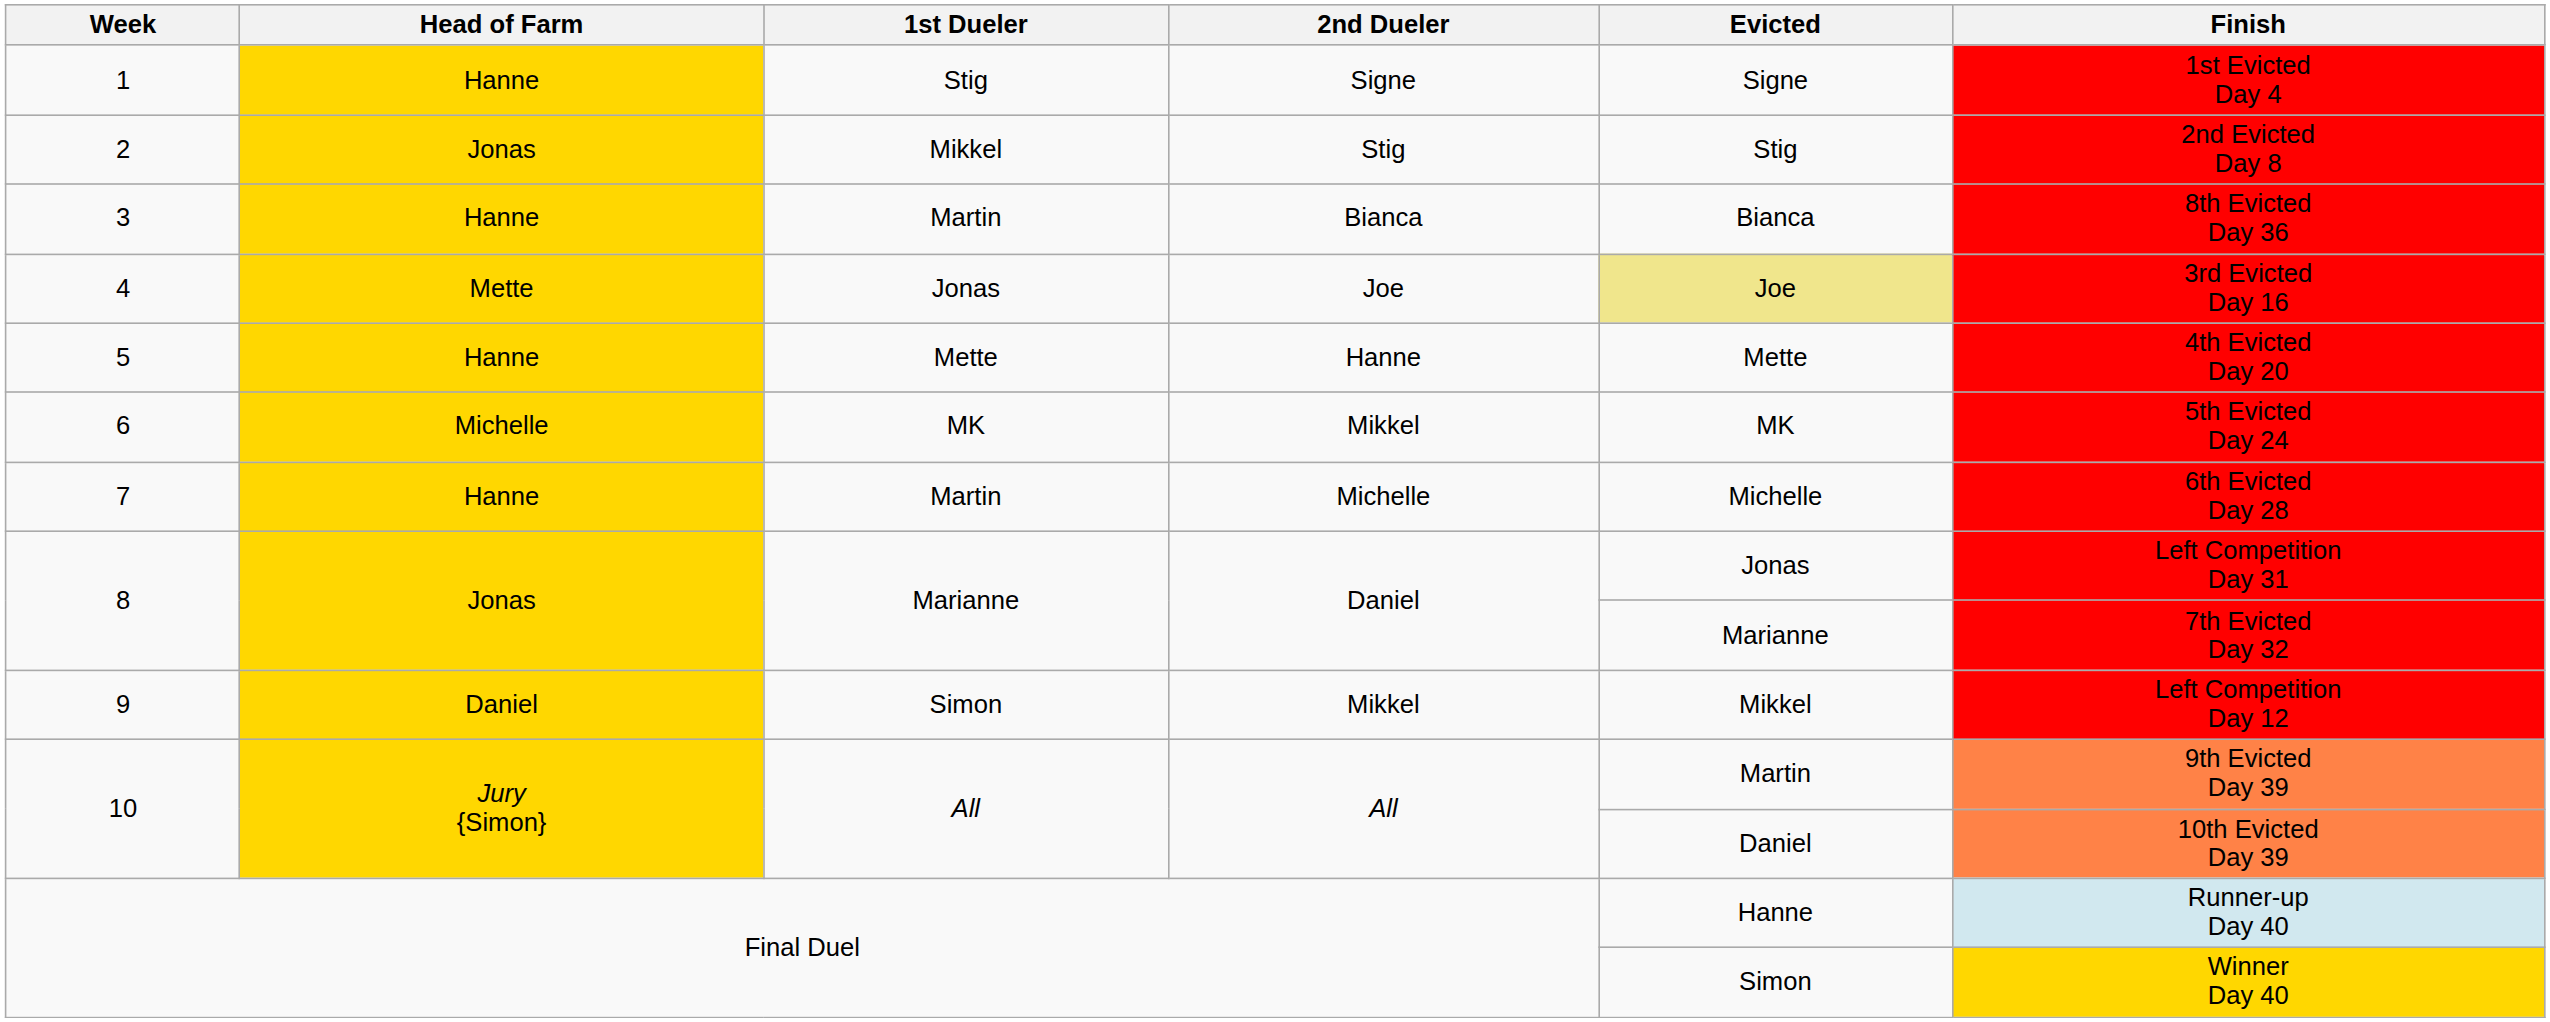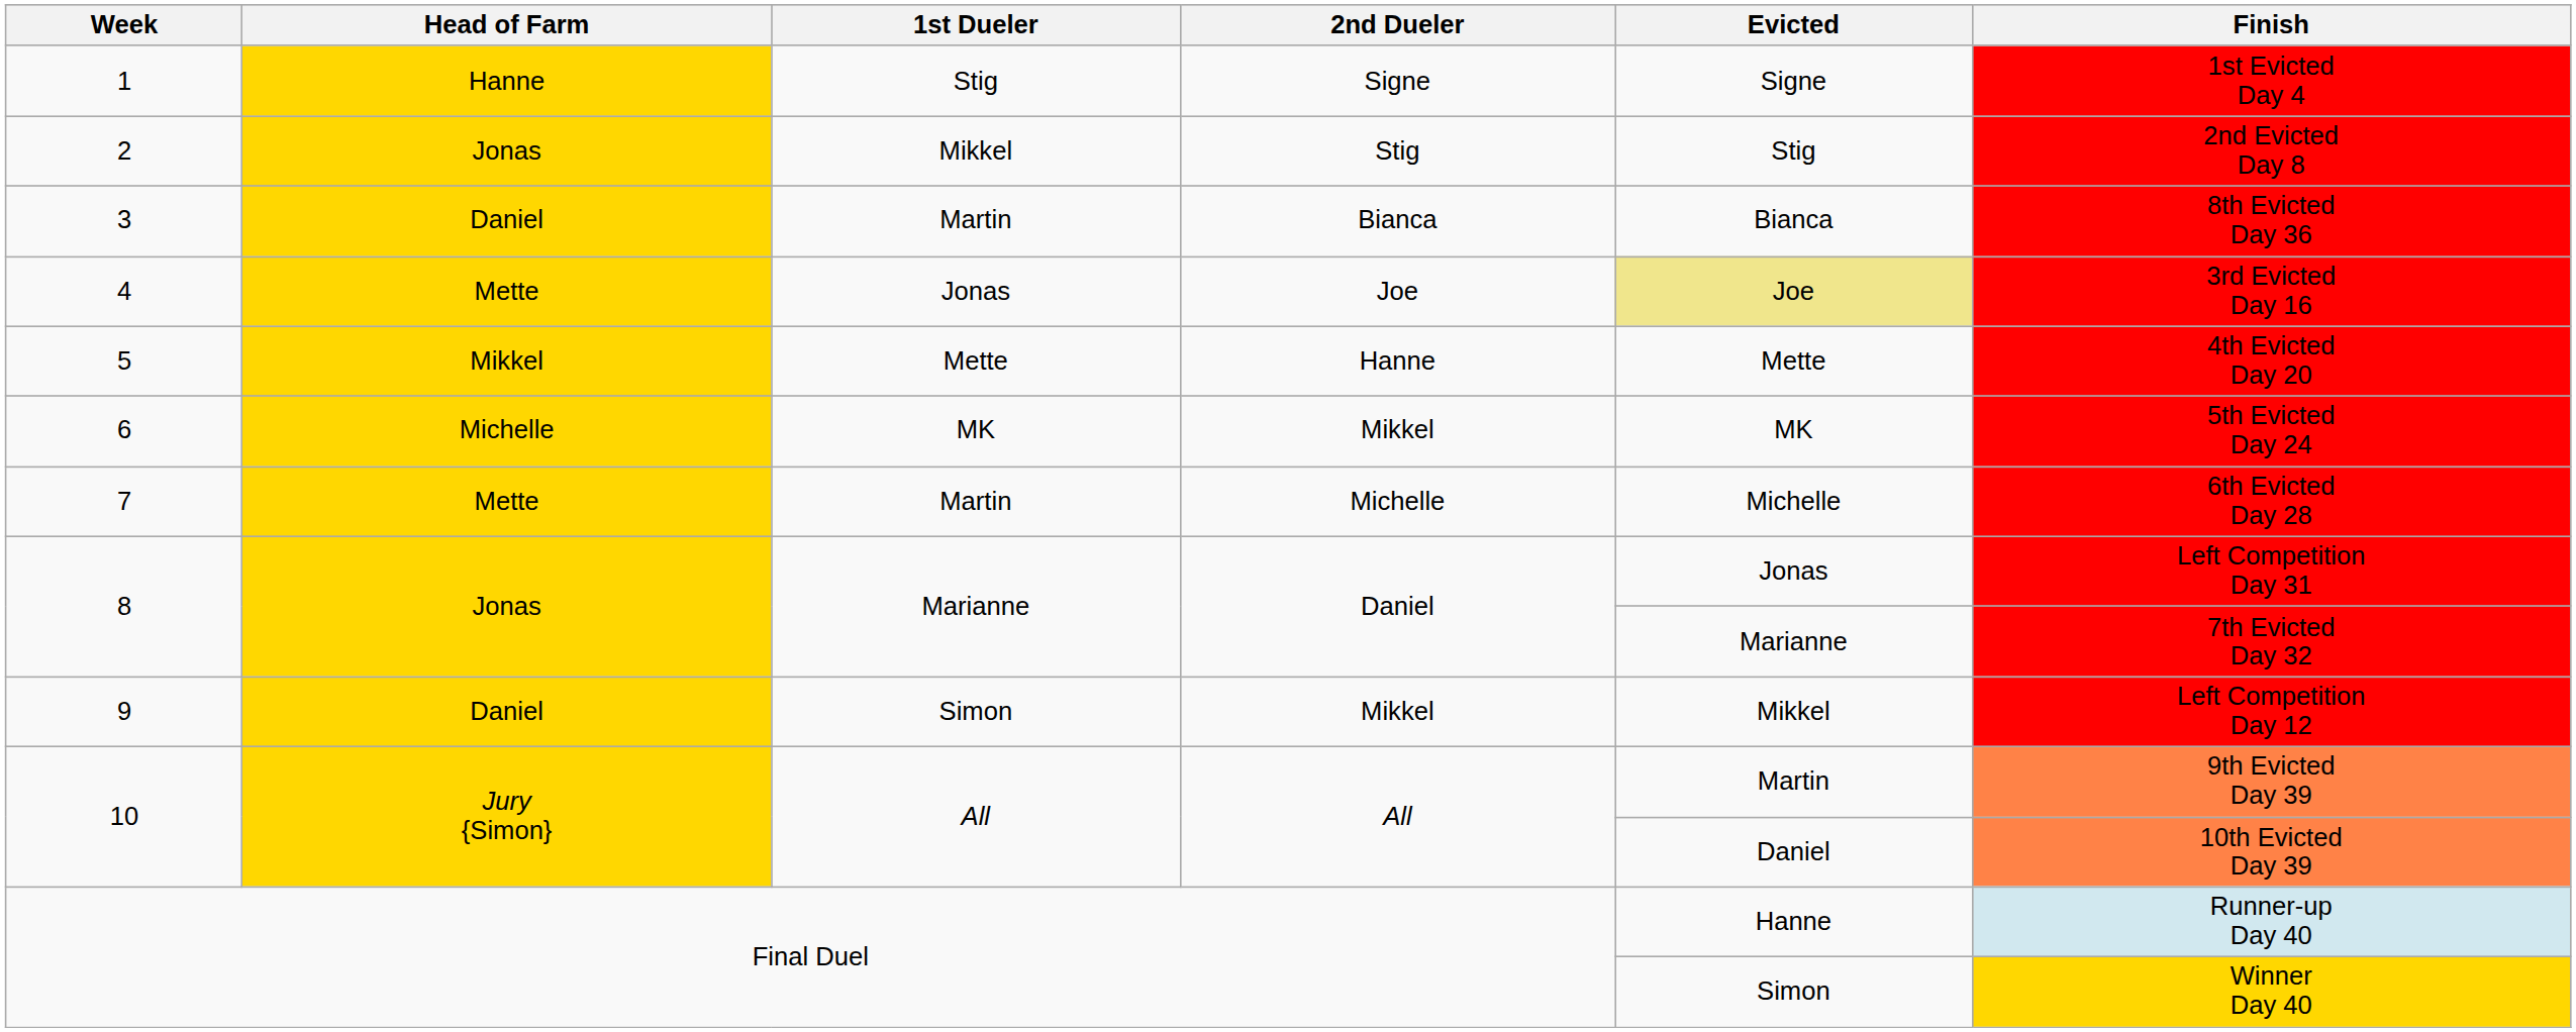3 | Head of Farm: Hanne -> Daniel
5 | Head of Farm: Hanne -> Mikkel
7 | Head of Farm: Hanne -> Mette
